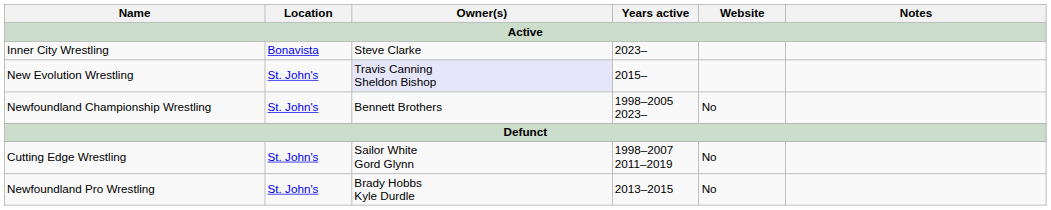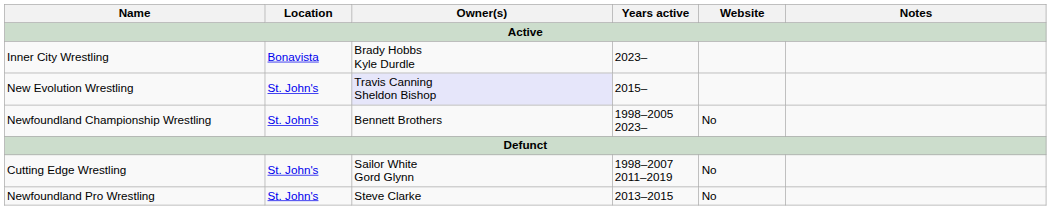Inner City Wrestling | Owner(s): Steve Clarke -> Brady Hobbs Kyle Durdle
Newfoundland Pro Wrestling | Owner(s): Brady Hobbs Kyle Durdle -> Steve Clarke
